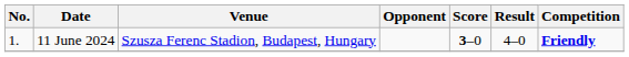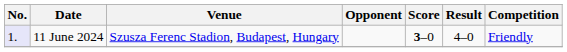11 June 2024 | No.: no background -> lavender background
11 June 2024 | Competition: bold -> normal
